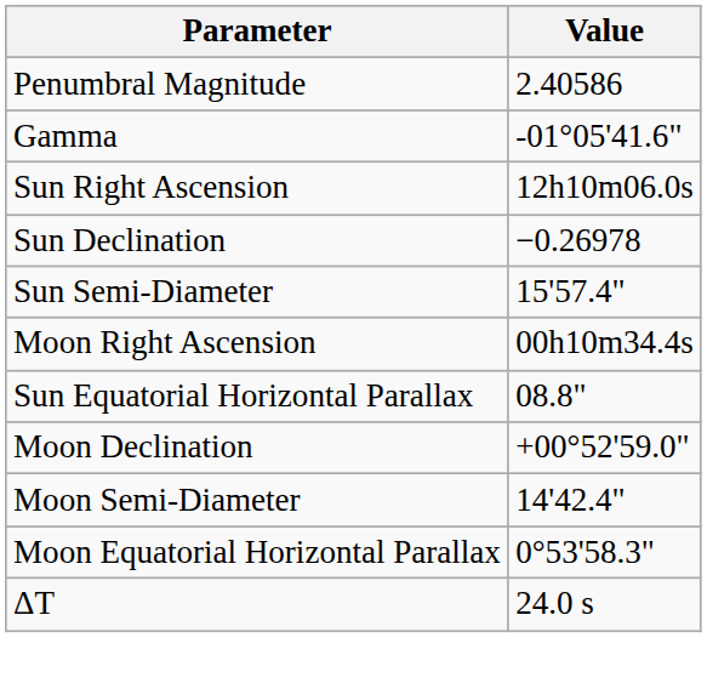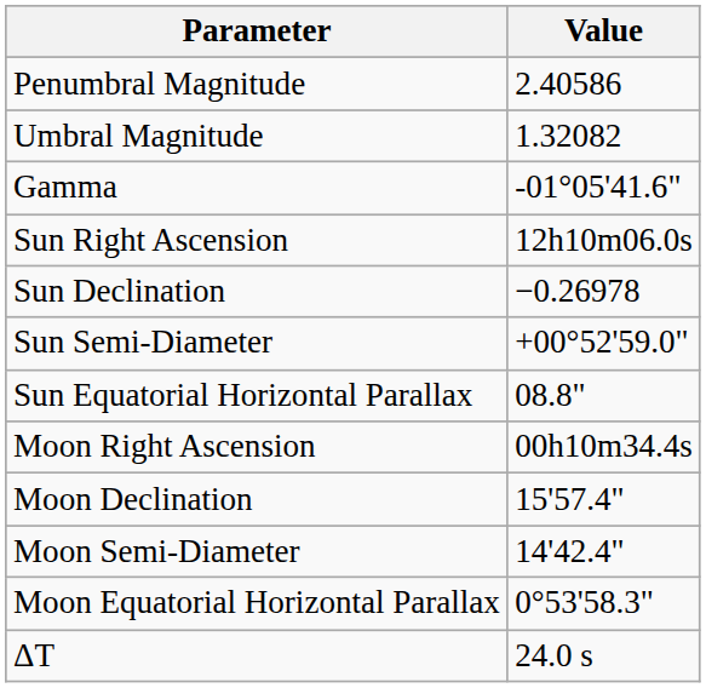+ row: Umbral Magnitude | 1.32082
Sun Semi-Diameter | Value: 15'57.4" -> +00°52'59.0"
rows swapped: Sun Equatorial Horizontal Parallax <-> Moon Right Ascension
Moon Declination | Value: +00°52'59.0" -> 15'57.4"
